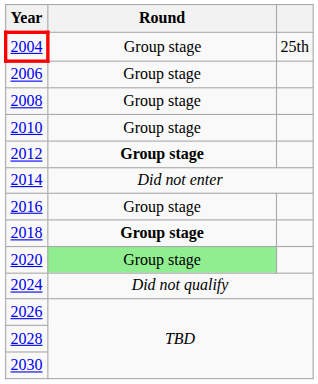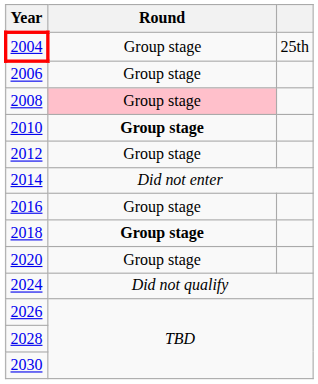2008 | Round: no background -> pink background
2010 | Round: normal -> bold
2012 | Round: bold -> normal
2020 | Round: lightgreen background -> no background
